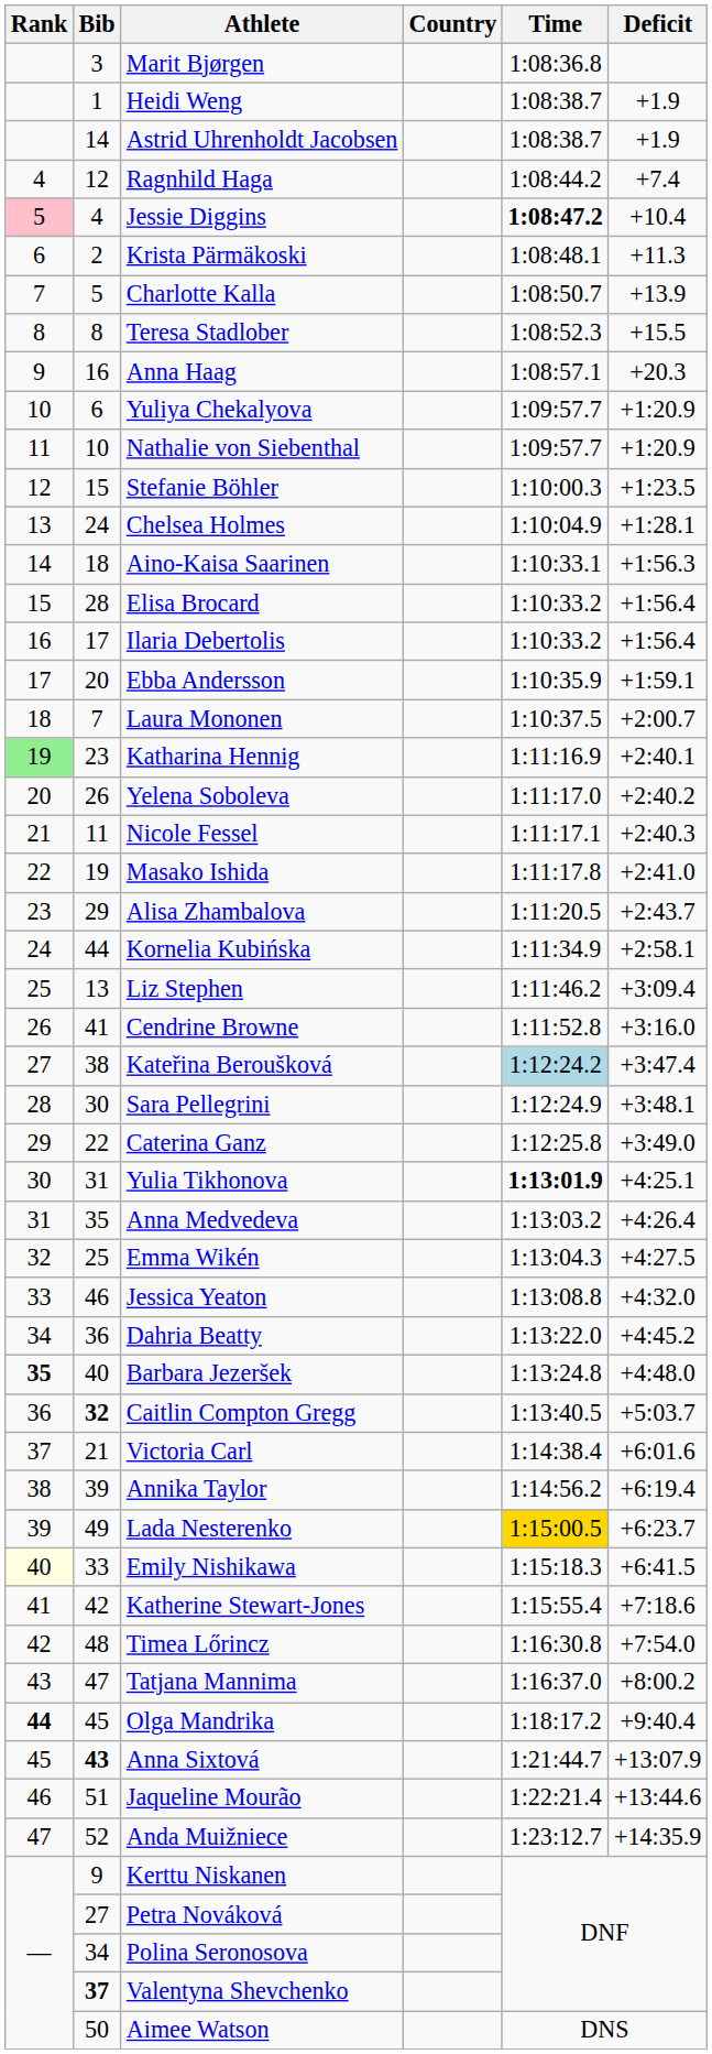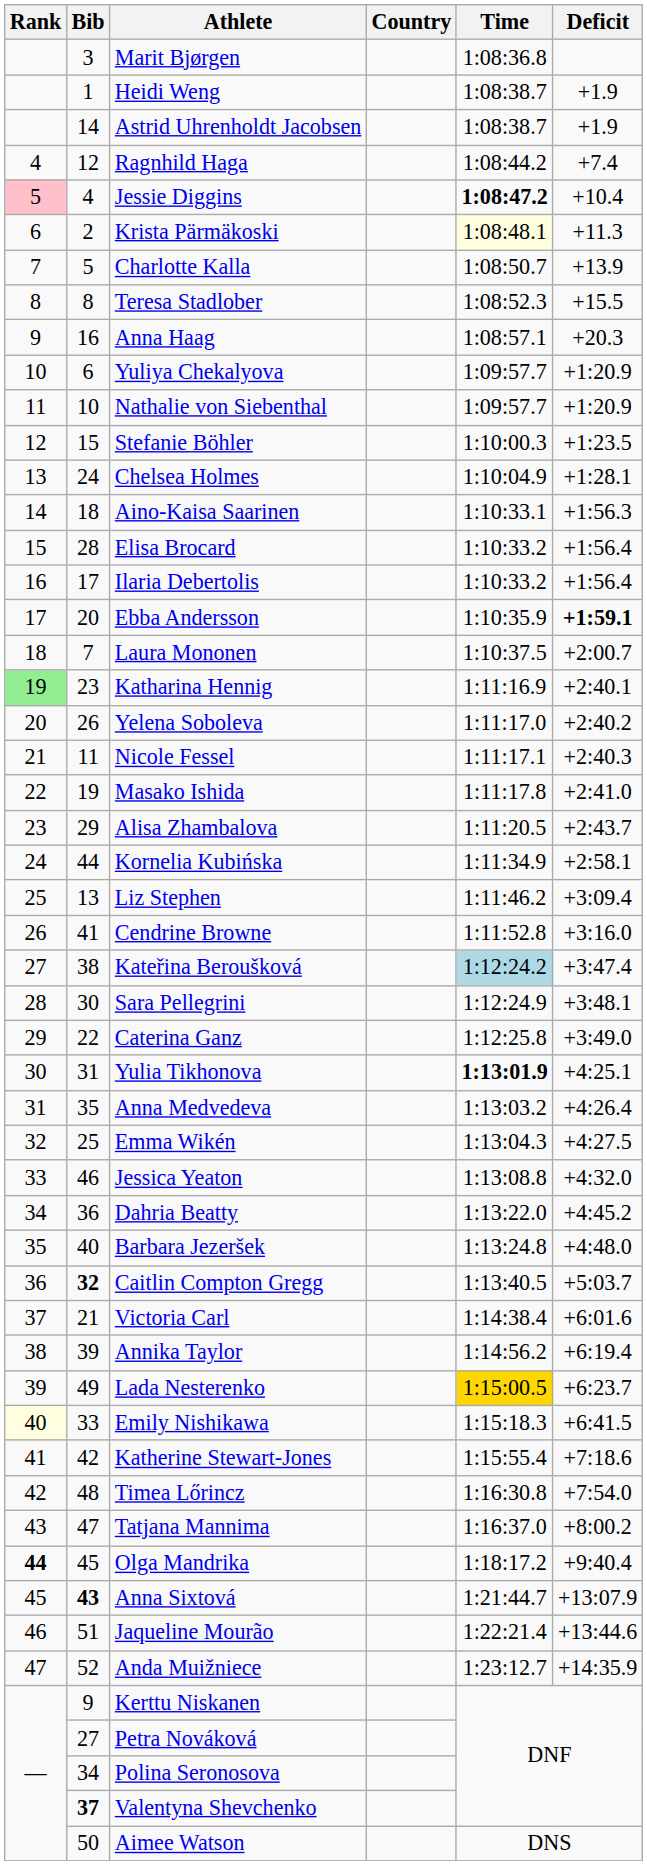Krista Pärmäkoski | Time: no background -> lightyellow background
Ebba Andersson | Deficit: normal -> bold
Barbara Jezeršek | Rank: bold -> normal
